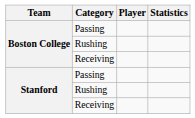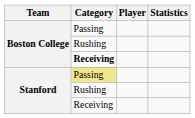Boston College / Receiving | Category: normal -> bold
Stanford / Passing | Category: no background -> khaki background
